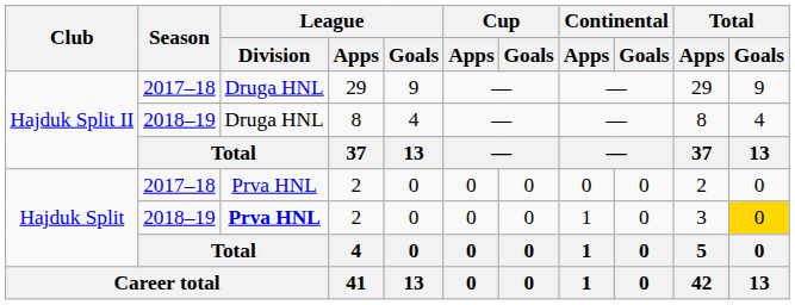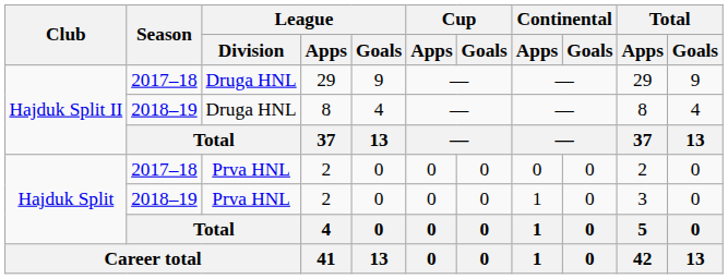2018–19 / 2 | League / Division: bold -> normal
2018–19 / 2 | Total / Goals: gold background -> no background
